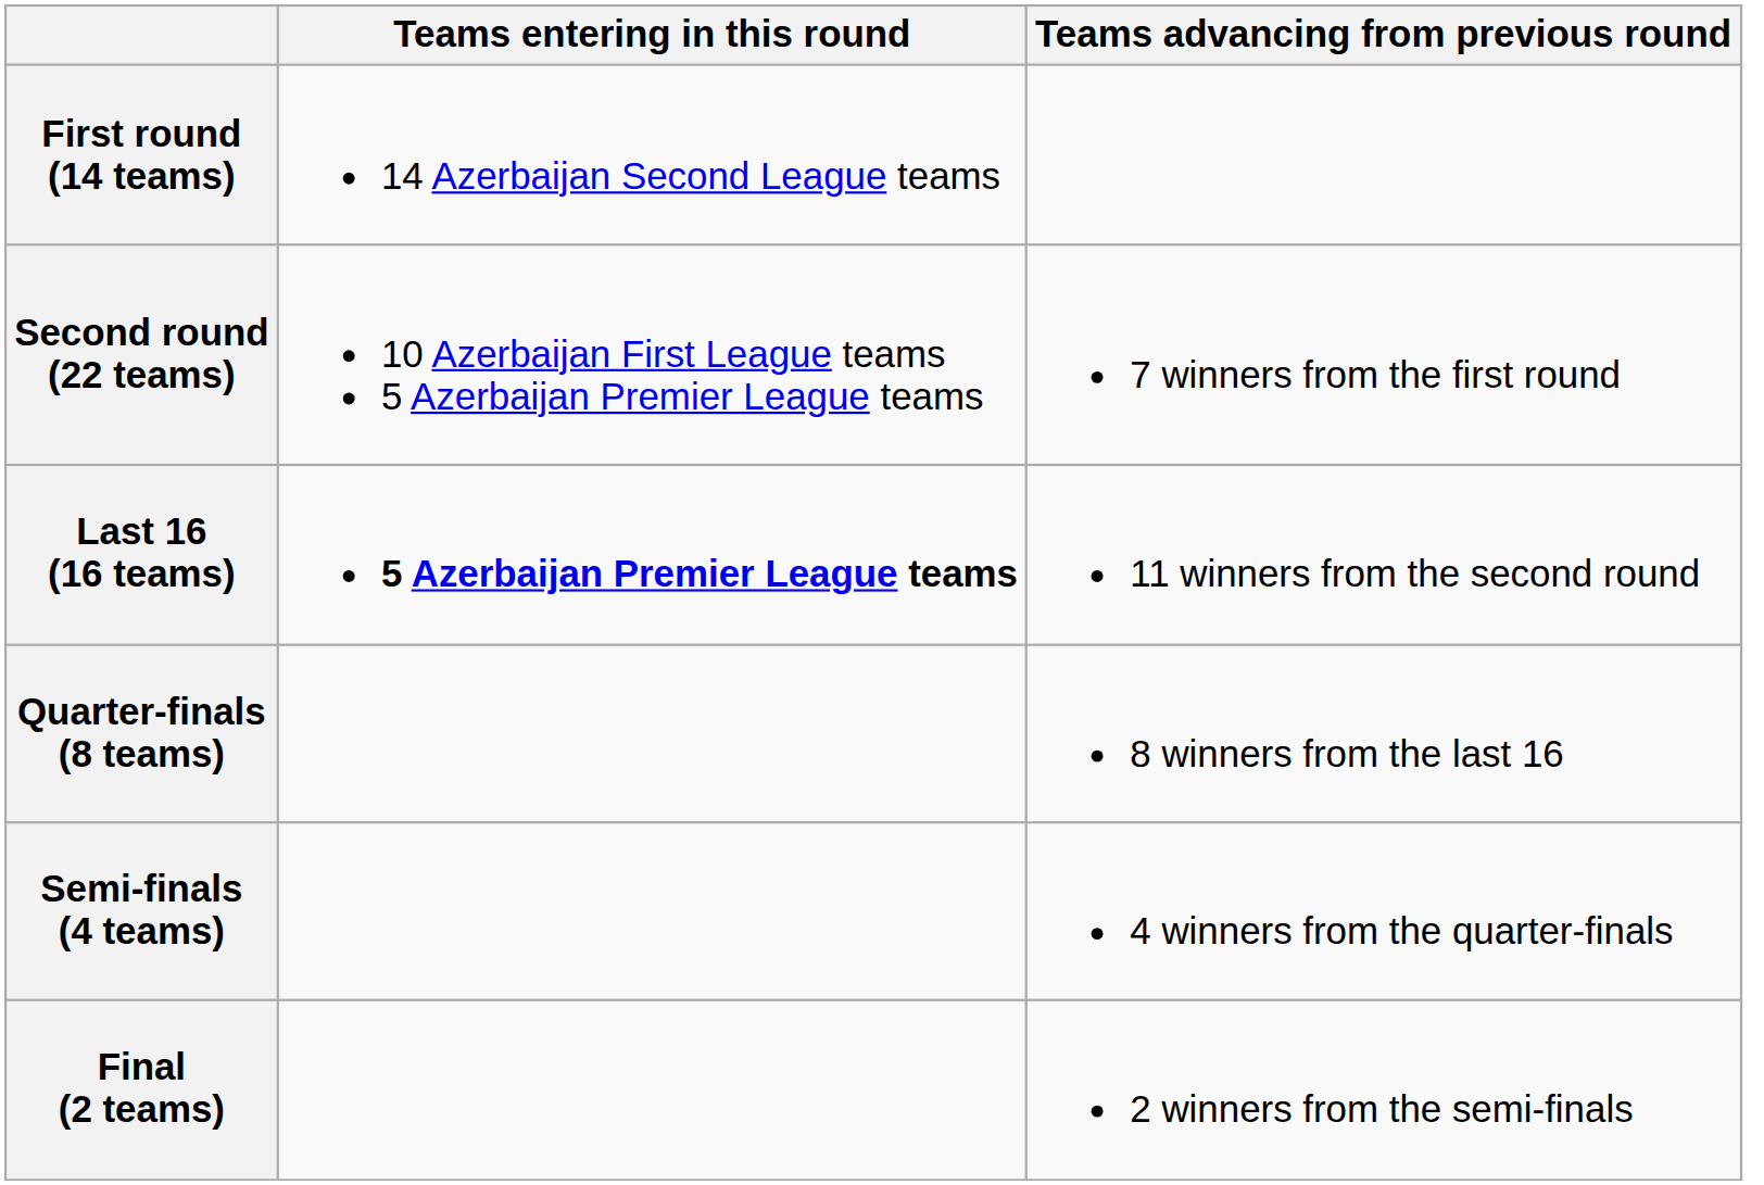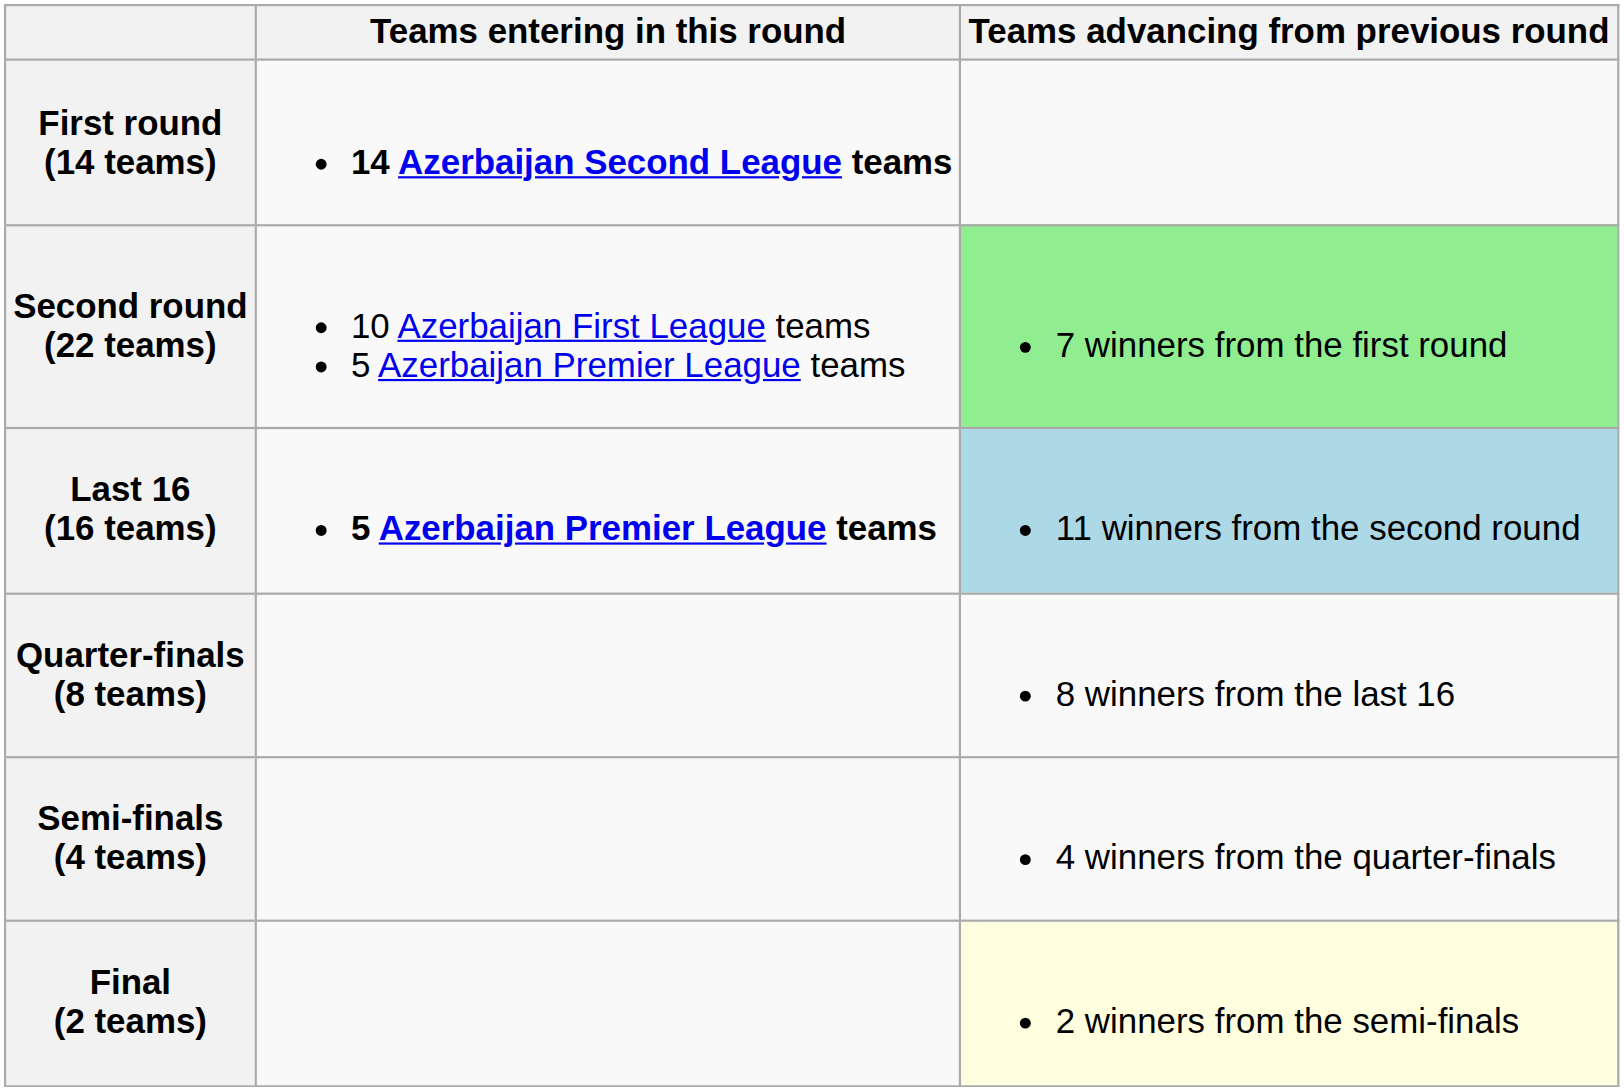First round (14 teams) | Teams entering in this round: normal -> bold
Second round (22 teams) | Teams advancing from previous round: no background -> lightgreen background
Last 16 (16 teams) | Teams advancing from previous round: no background -> lightblue background
Final (2 teams) | Teams advancing from previous round: no background -> lightyellow background
